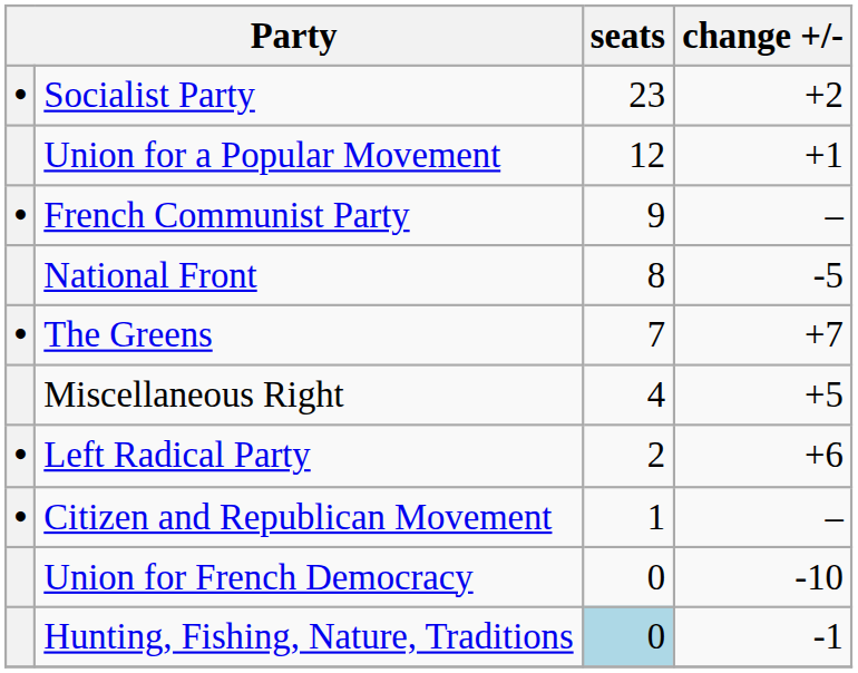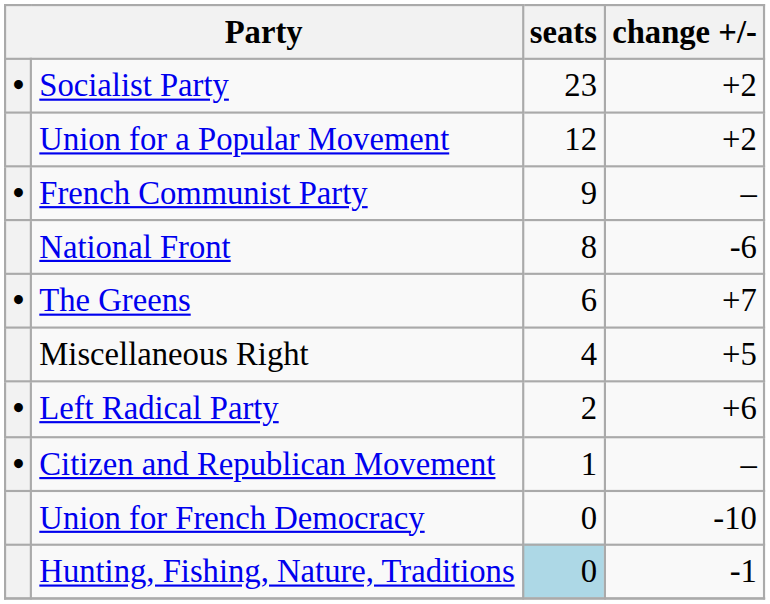Union for a Popular Movement | change +/-: +1 -> +2
National Front | change +/-: -5 -> -6
The Greens | seats: 7 -> 6
